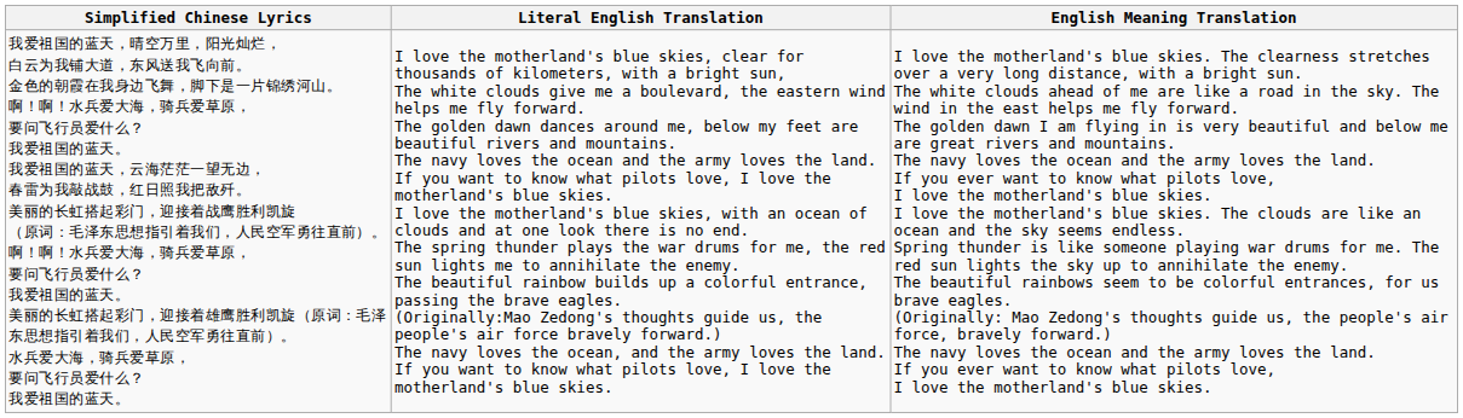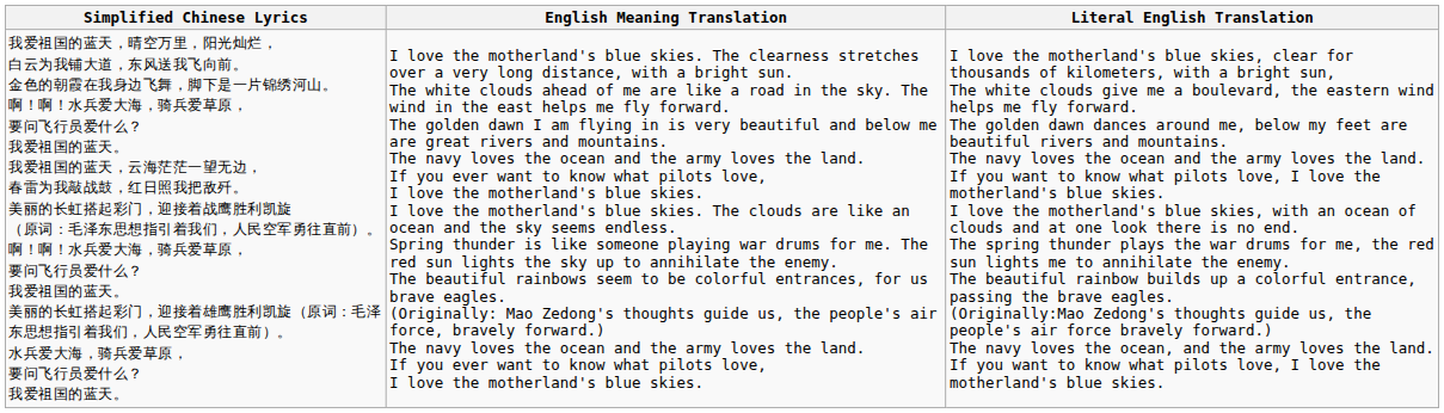columns swapped: Literal English Translation <-> English Meaning Translation
